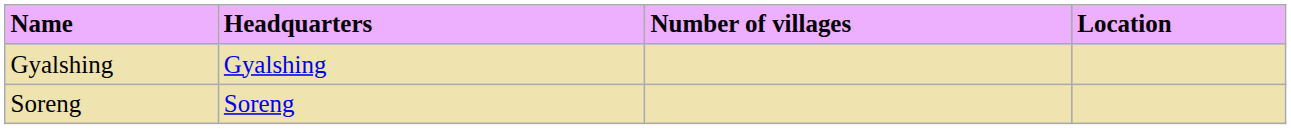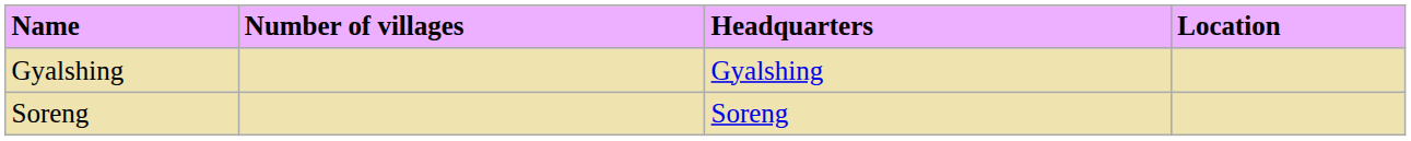columns swapped: Headquarters <-> Number of villages
